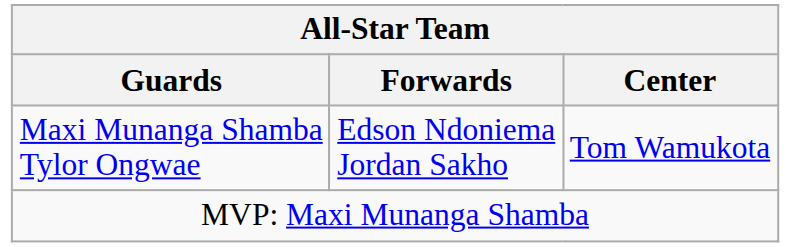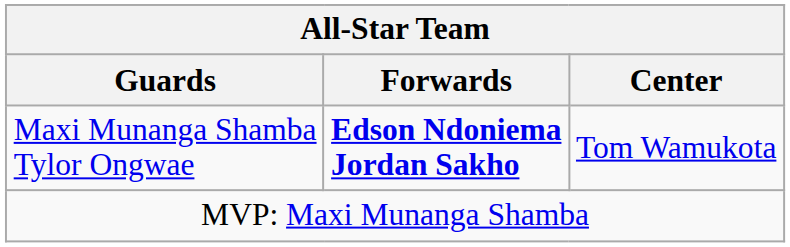Maxi Munanga Shamba Tylor Ongwae | Forwards: normal -> bold
